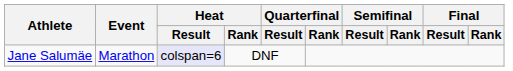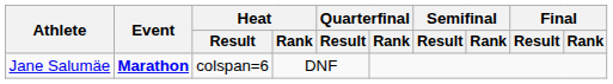Jane Salumäe | Event: normal -> bold
Jane Salumäe | Heat / Result: lavender background -> no background
